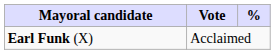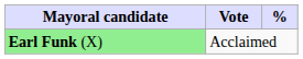Earl Funk (X) | Mayoral candidate: no background -> lightgreen background
